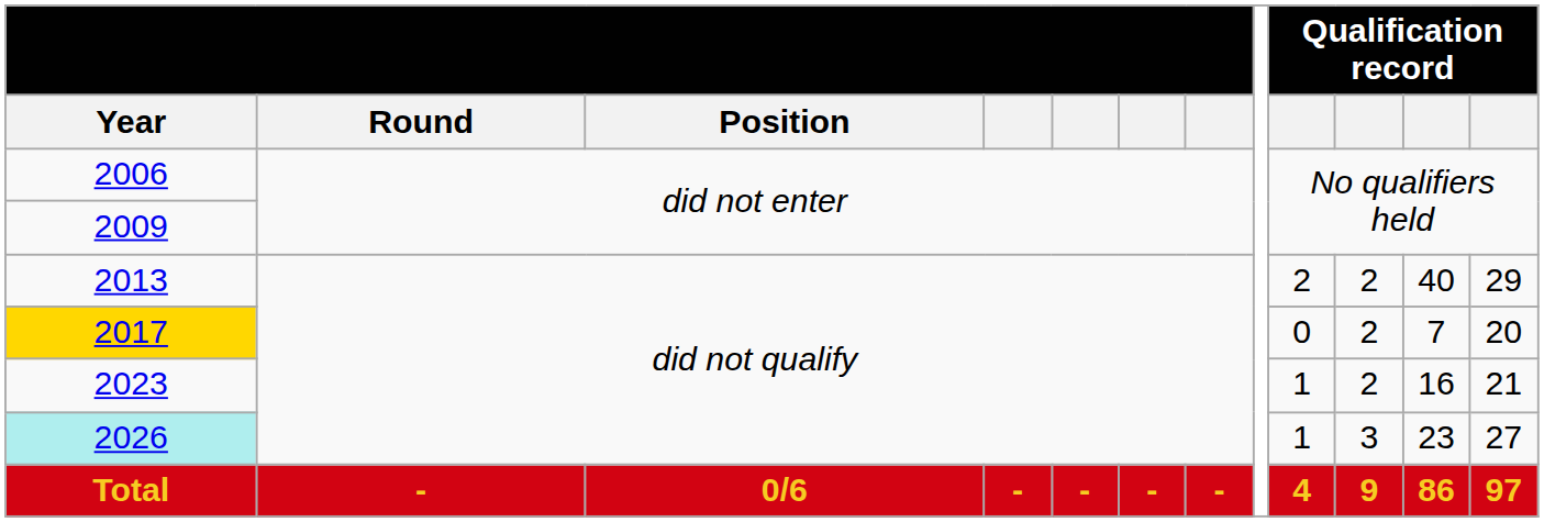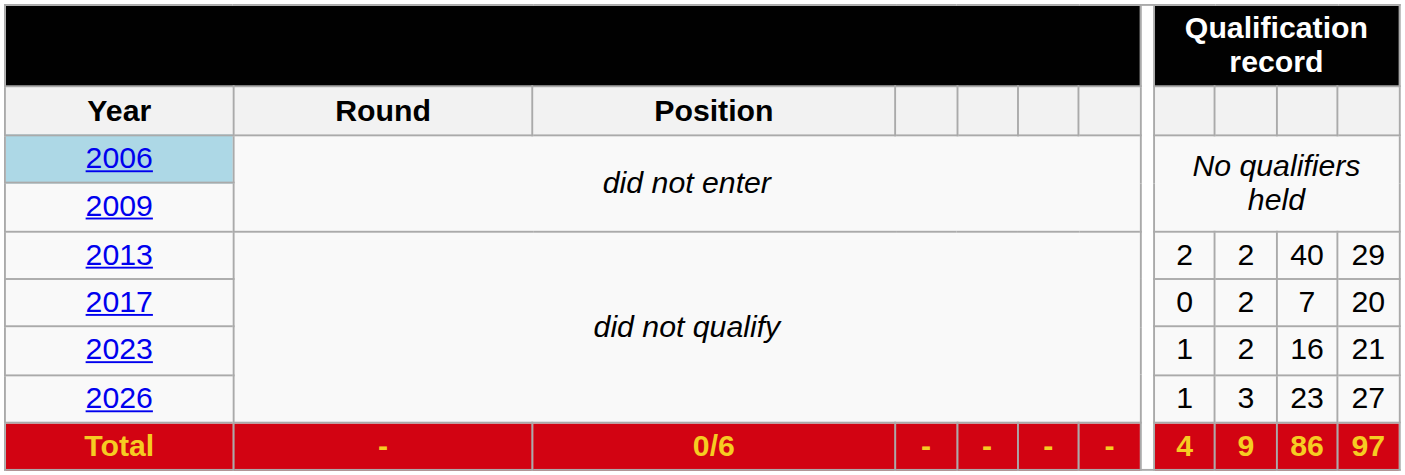2006 | Year: no background -> lightblue background
2017 | Year: gold background -> no background
2026 | Year: paleturquoise background -> no background
